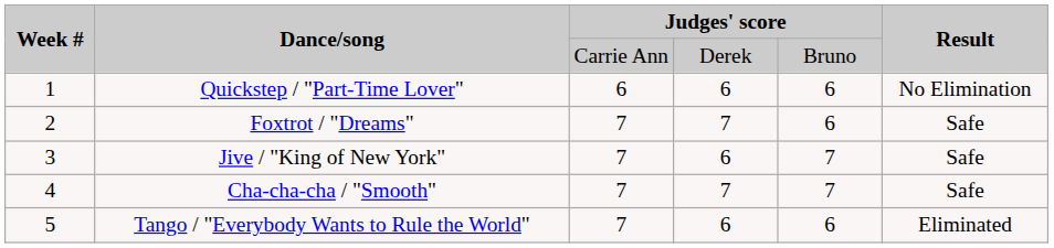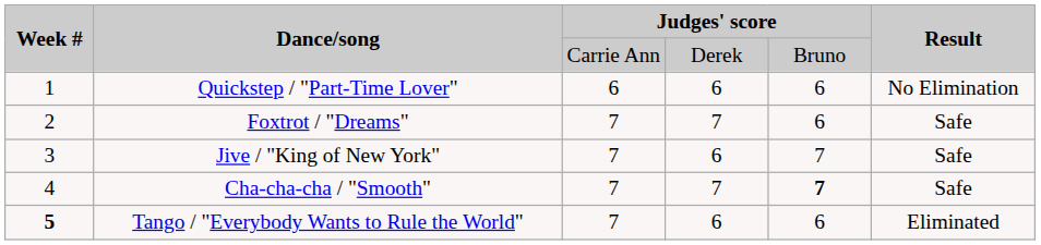Cha-cha-cha / "Smooth" | column 5: normal -> bold
Tango / "Everybody Wants to Rule the World" | Week #: normal -> bold
